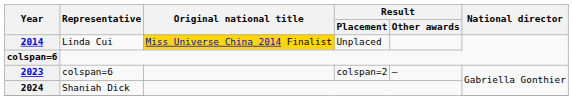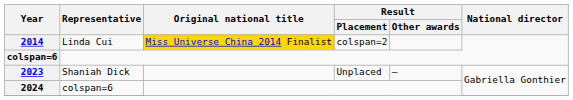2014 | Result / Placement: Unplaced -> colspan=2
2023 | Representative: colspan=6 -> Shaniah Dick
2023 | Result / Placement: colspan=2 -> Unplaced
2024 | Representative: Shaniah Dick -> colspan=6
